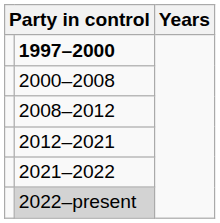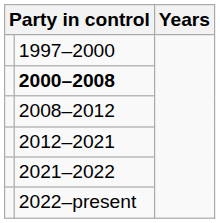1997–2000 | column 2: bold -> normal
2000–2008 | column 2: normal -> bold
2022–present | column 2: lightgrey background -> no background
